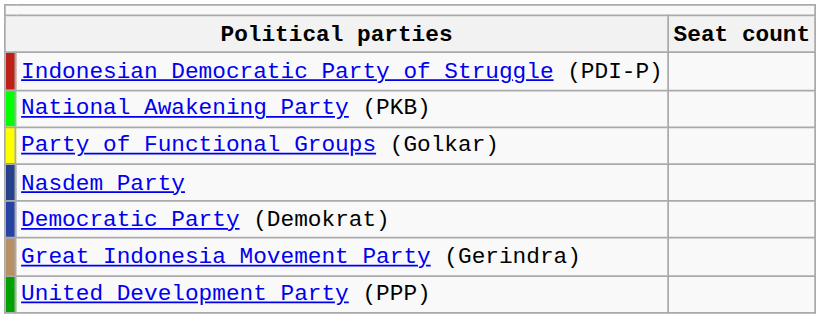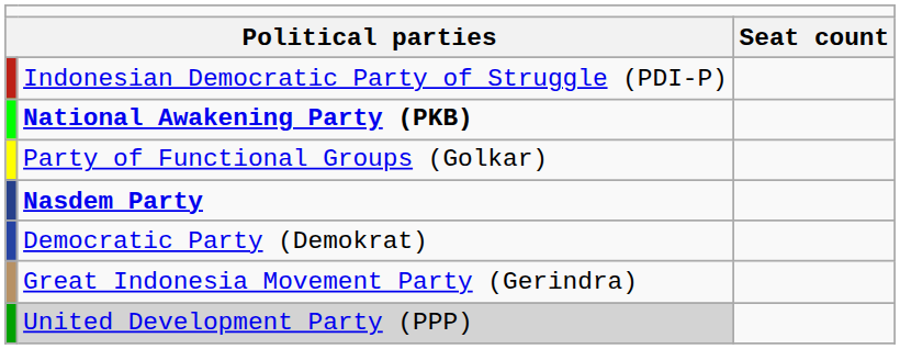National Awakening Party (PKB) | column 2: normal -> bold
Nasdem Party | column 2: normal -> bold
United Development Party (PPP) | column 2: no background -> lightgrey background
